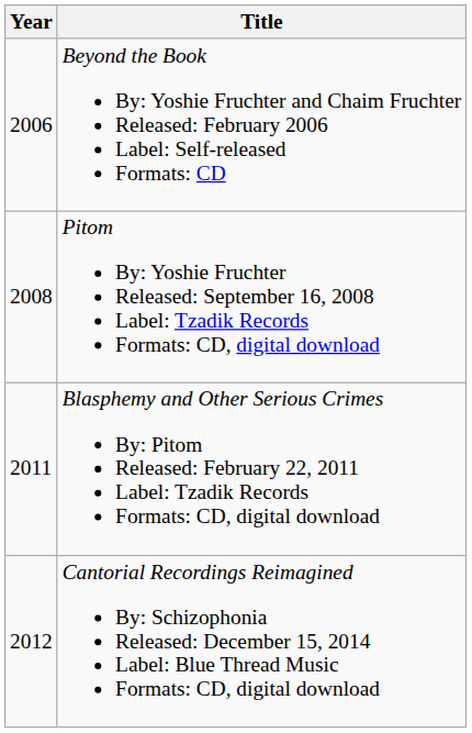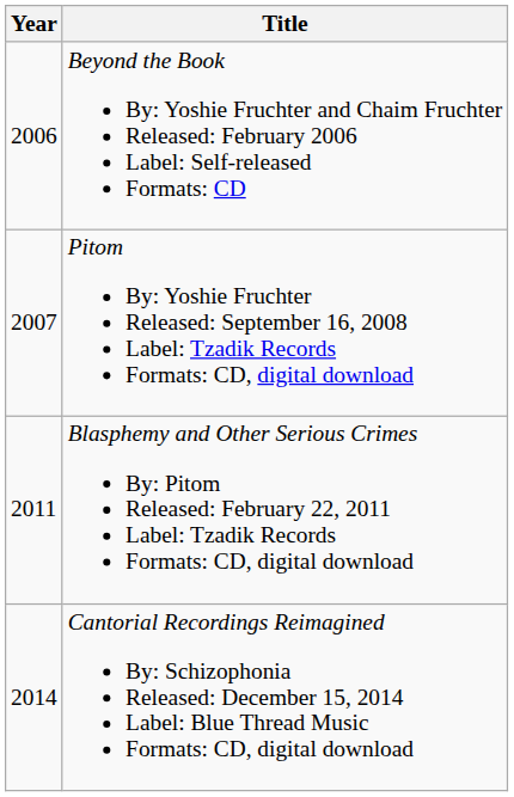row 3 | Year: 2008 -> 2007
row 5 | Year: 2012 -> 2014
